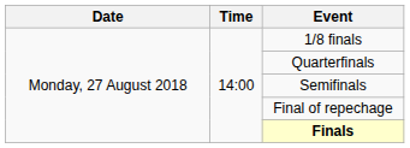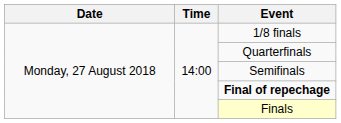Final of repechage | Event: normal -> bold
Finals | Event: bold -> normal
